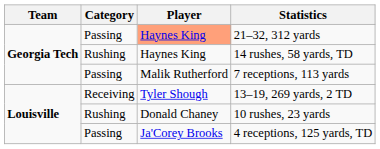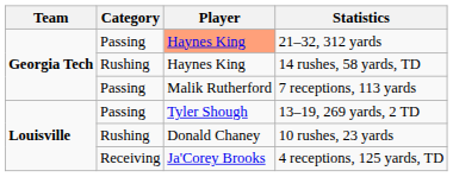13–19, 269 yards, 2 TD | Category: Receiving -> Passing
4 receptions, 125 yards, TD | Category: Passing -> Receiving
